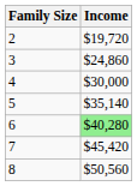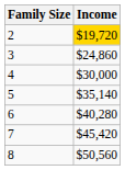2 | Income: no background -> gold background
6 | Income: lightgreen background -> no background
